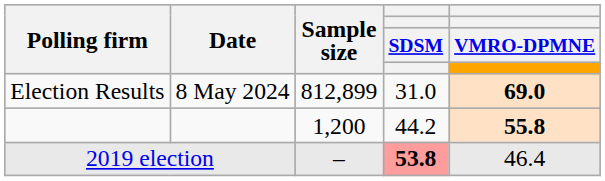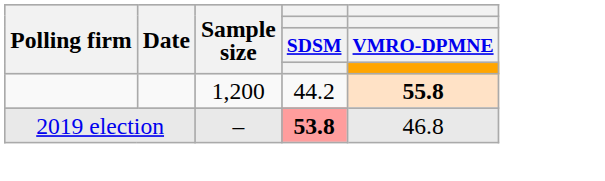- row: Election Results | 8 May 2024 | 812,899 | 31.0 | 69.0
2019 election | VMRO-DPMNE: 46.4 -> 46.8
